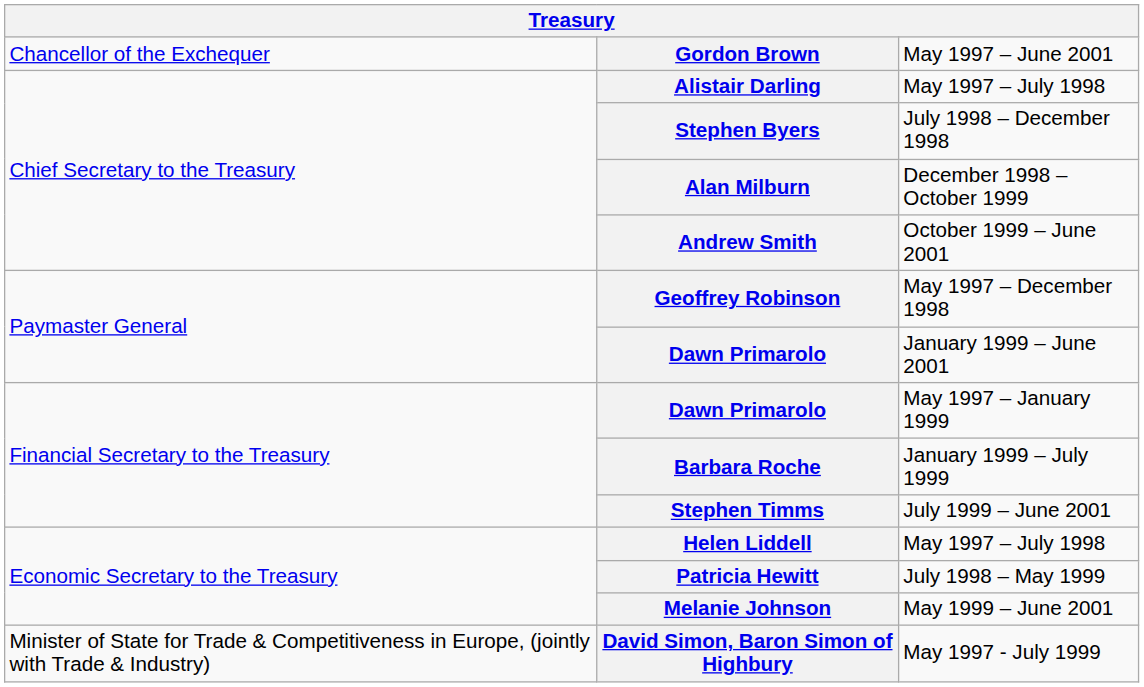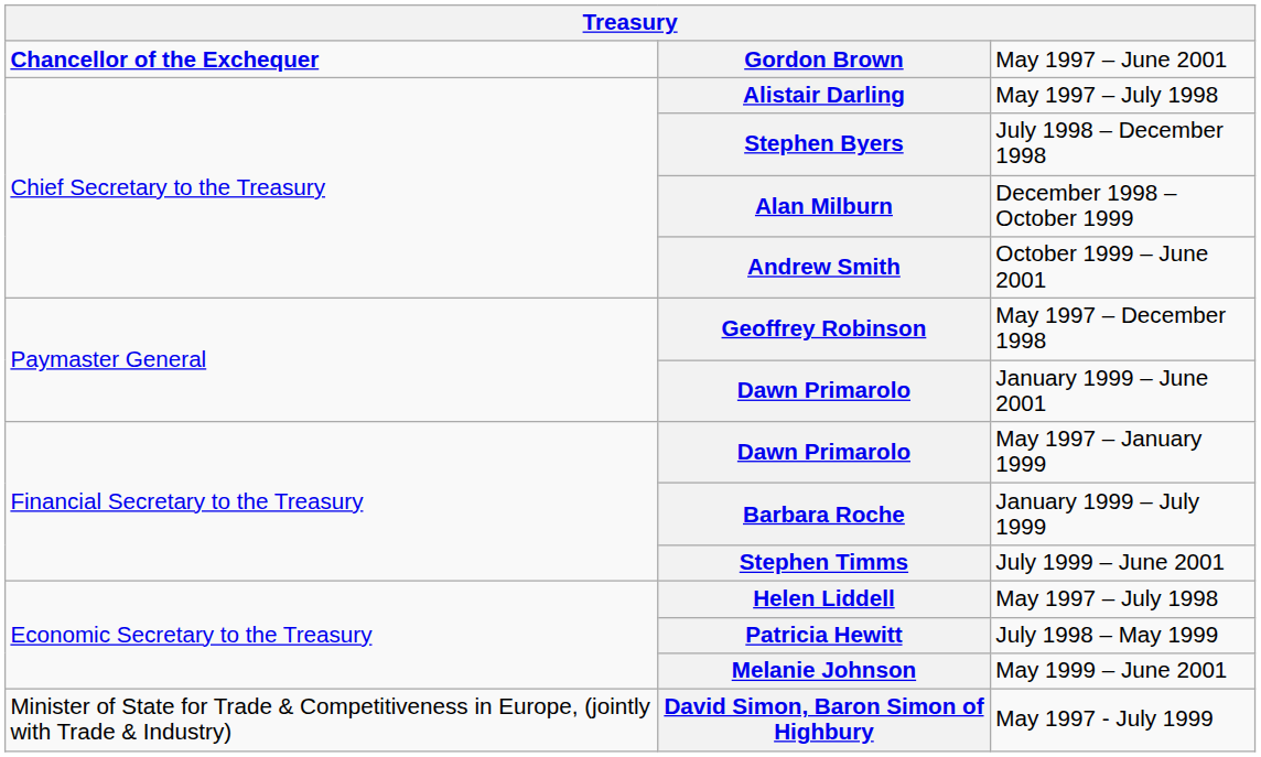Gordon Brown | column 1: normal -> bold
